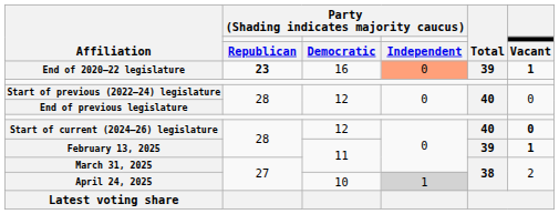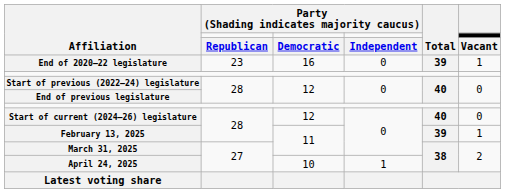End of 2020–22 legislature | column 2: bold -> normal
End of 2020–22 legislature | column 4: lightsalmon background -> no background
End of 2020–22 legislature | column 6: bold -> normal
Start of current (2024–26) legislature | column 6: bold -> normal
February 13, 2025 | column 6: bold -> normal
April 24, 2025 | column 4: lightgrey background -> no background
